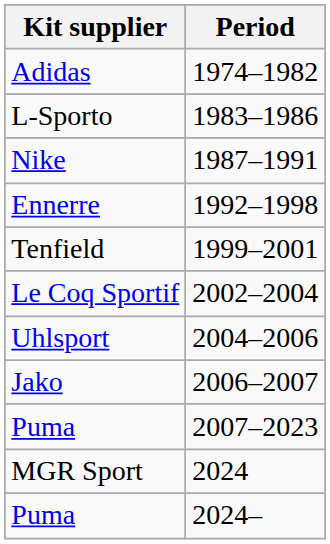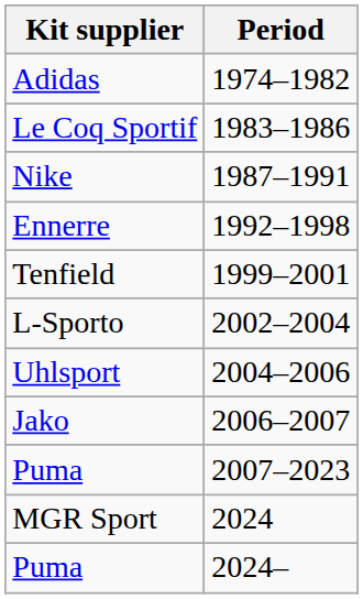row 3 | Kit supplier: L-Sporto -> Le Coq Sportif
row 7 | Kit supplier: Le Coq Sportif -> L-Sporto
